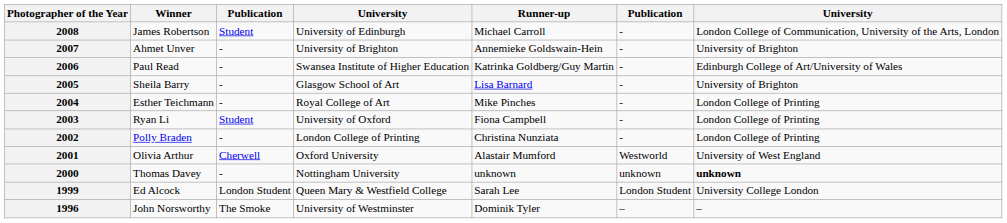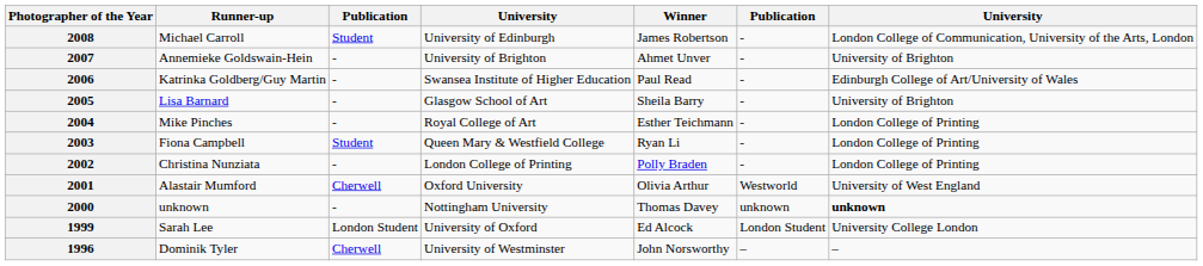columns swapped: Winner <-> Runner-up
2003 | column 4: University of Oxford -> Queen Mary & Westfield College
1999 | column 4: Queen Mary & Westfield College -> University of Oxford
1996 | column 3: The Smoke -> Cherwell
